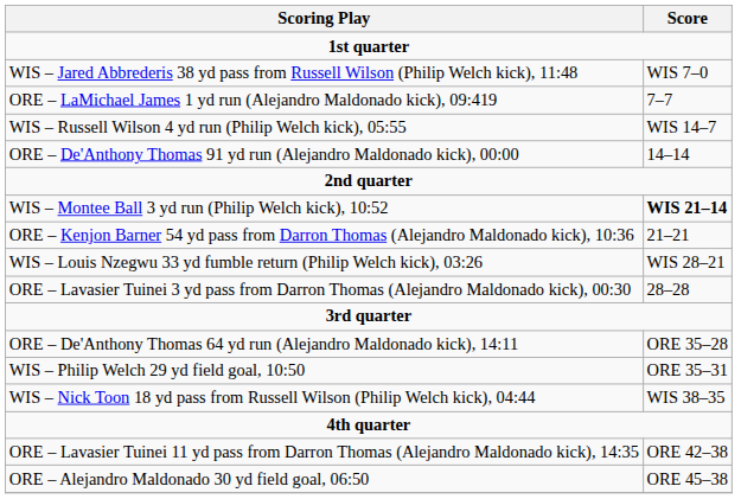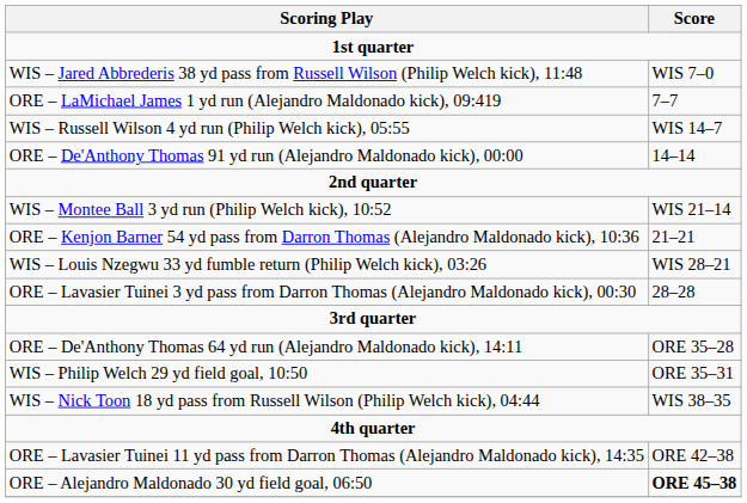WIS – Montee Ball 3 yd run (Philip Welch kick), 10:52 | Score: bold -> normal
ORE – Alejandro Maldonado 30 yd field goal, 06:50 | Score: normal -> bold
